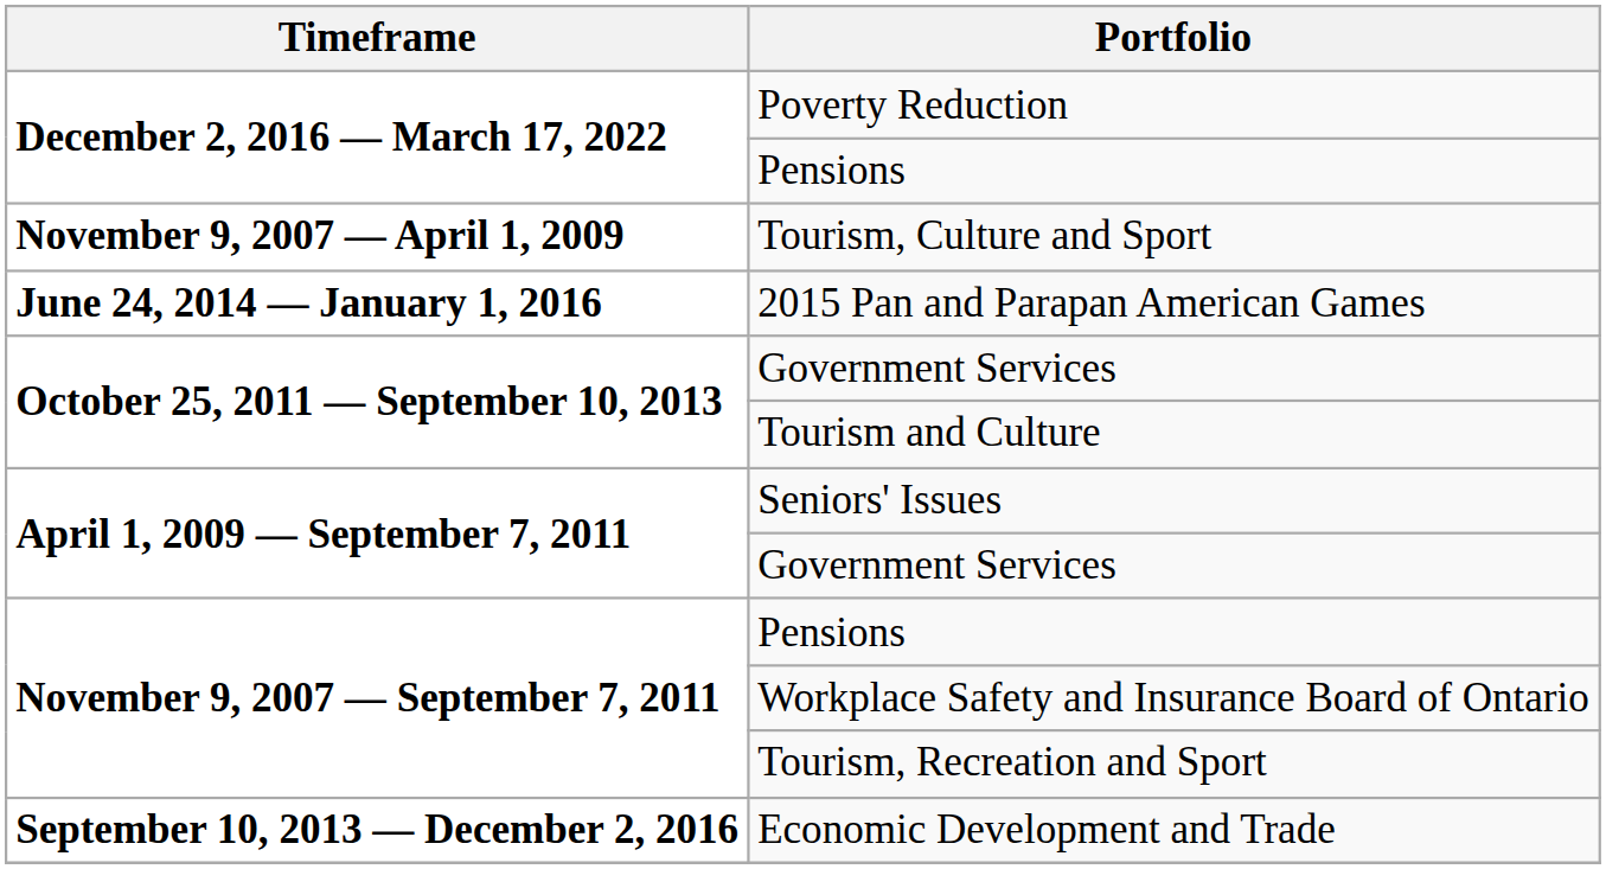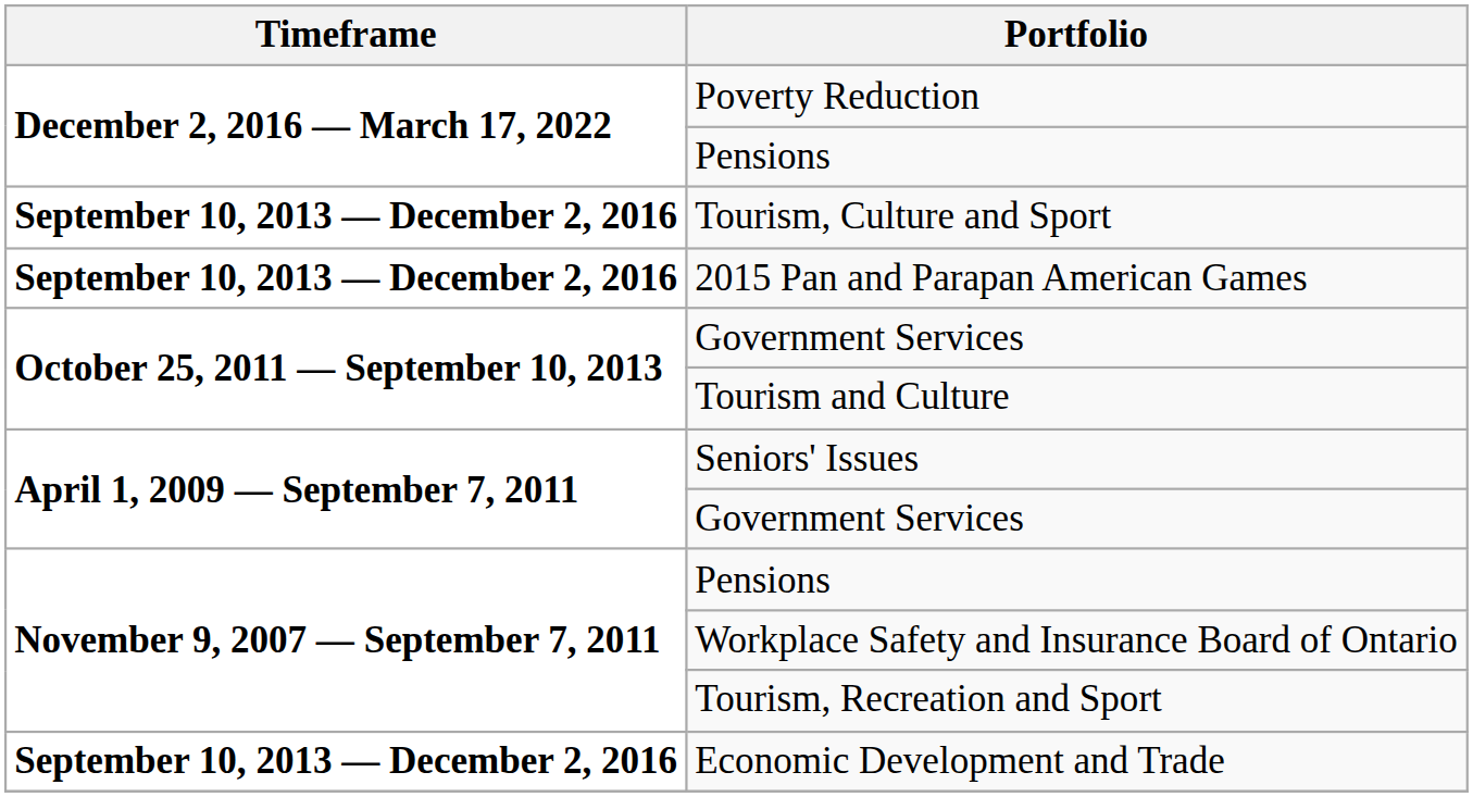row 4 | Timeframe: November 9, 2007 — April 1, 2009 -> September 10, 2013 — December 2, 2016
row 5 | Timeframe: June 24, 2014 — January 1, 2016 -> September 10, 2013 — December 2, 2016
